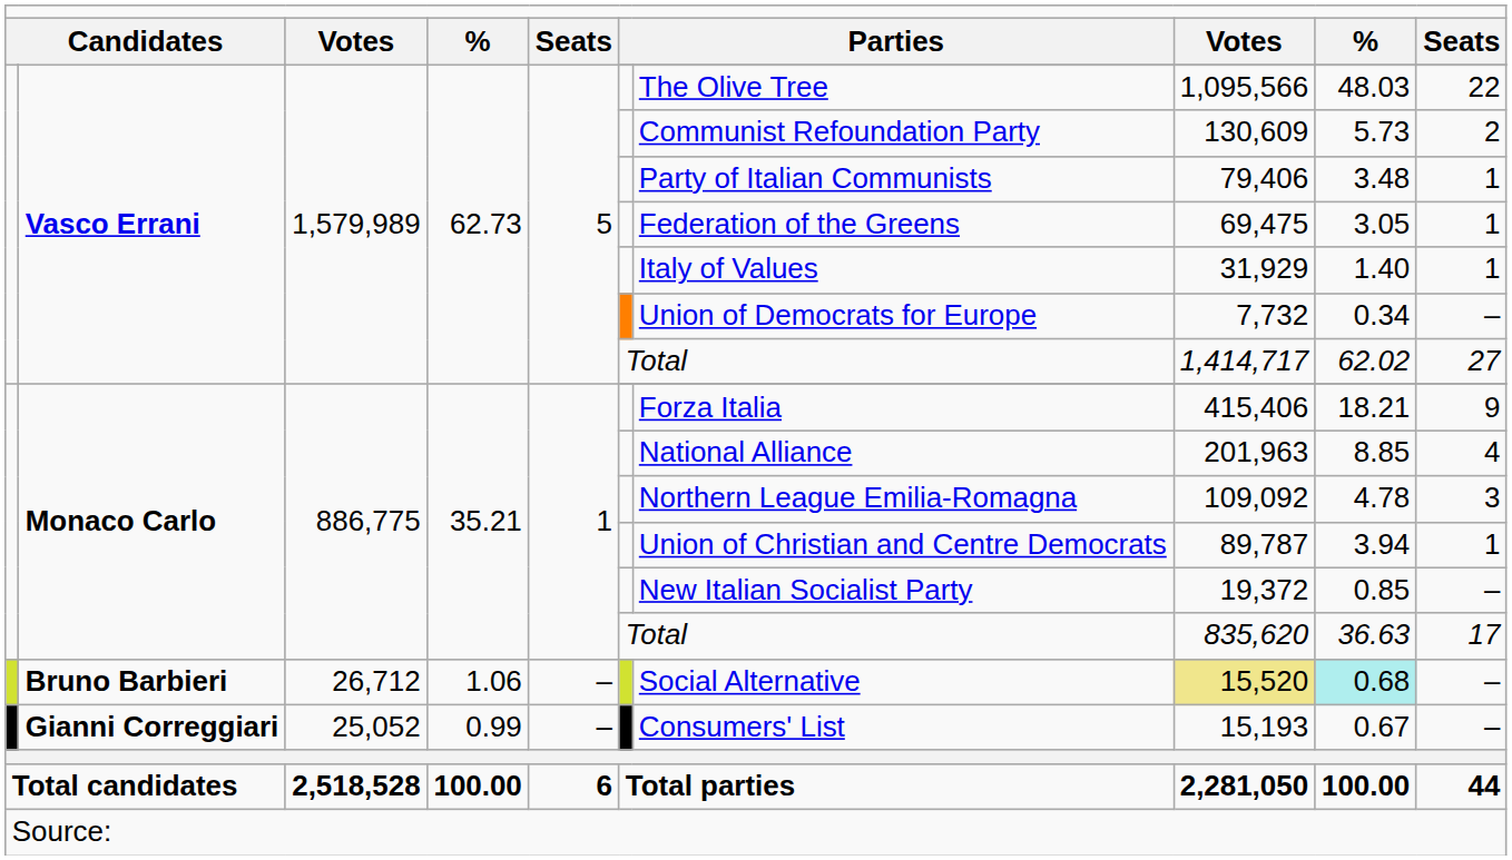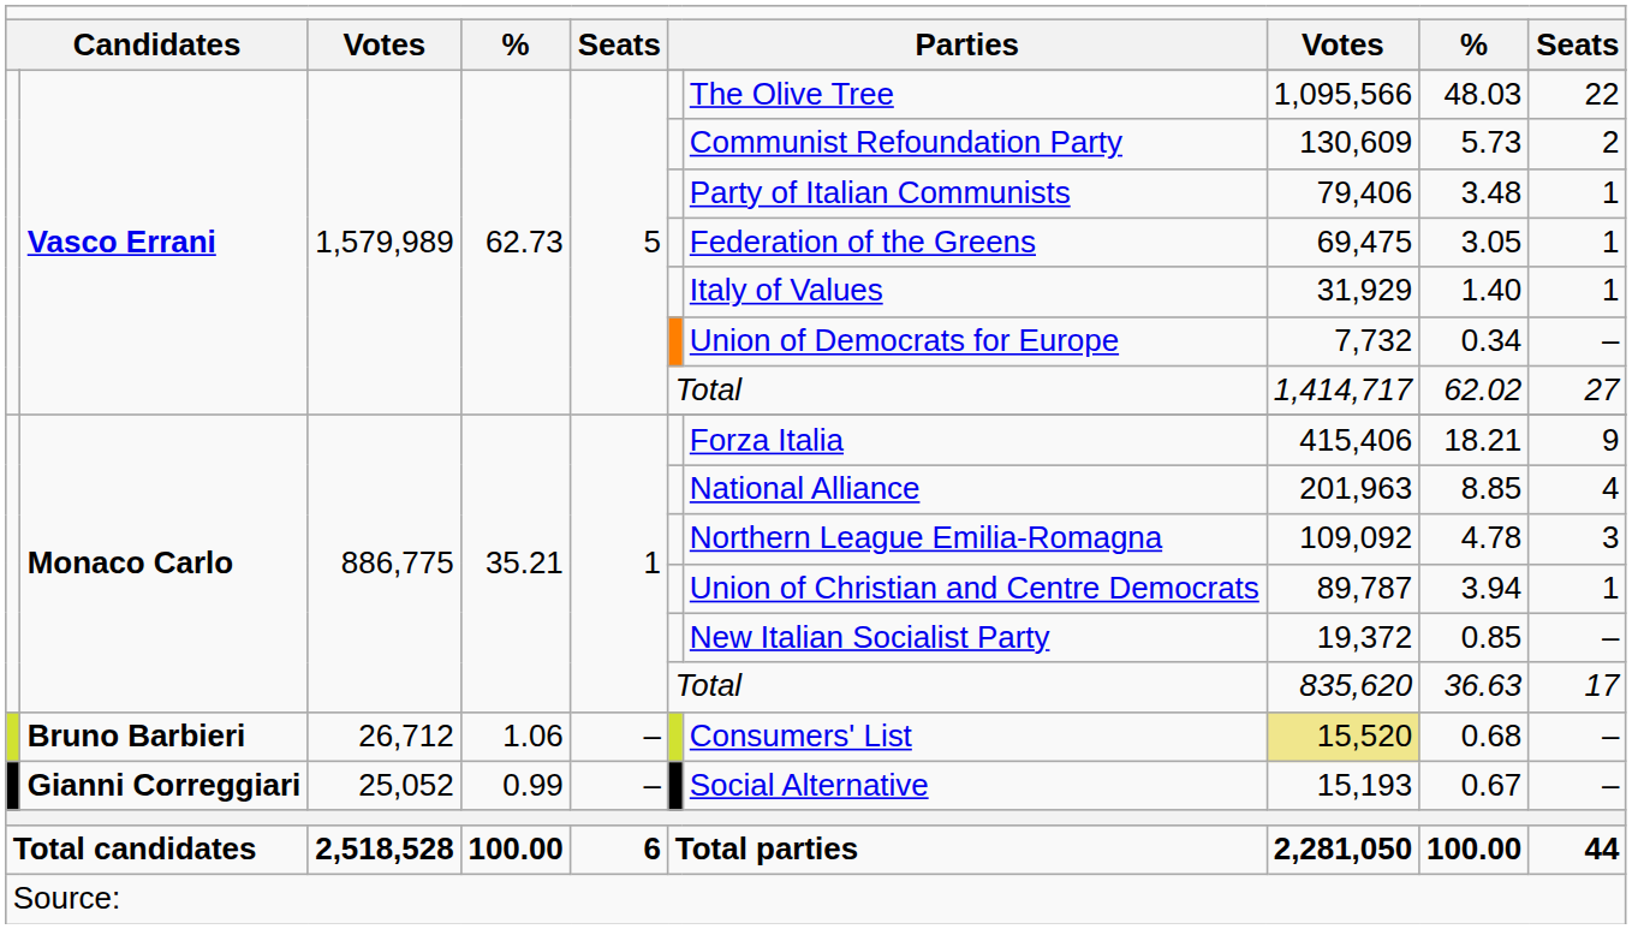Bruno Barbieri | column 7: Social Alternative -> Consumers' List
Bruno Barbieri | column 9: paleturquoise background -> no background
Gianni Correggiari | column 7: Consumers' List -> Social Alternative
